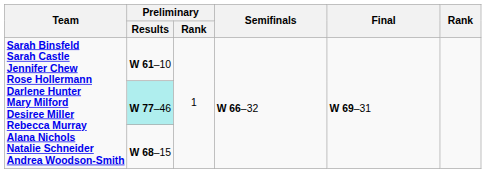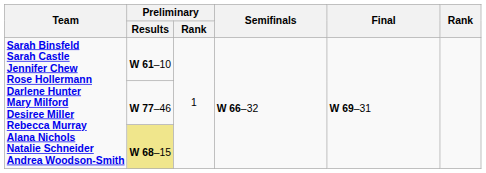W 77–46 | Preliminary / Results: paleturquoise background -> no background
W 68–15 | Preliminary / Results: no background -> khaki background
